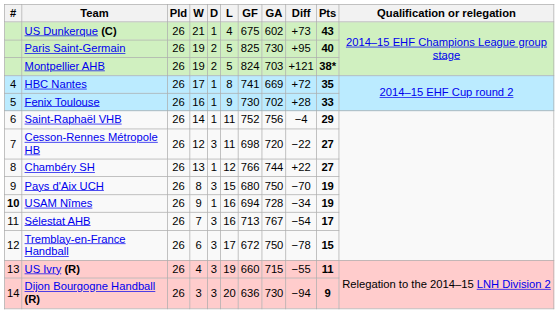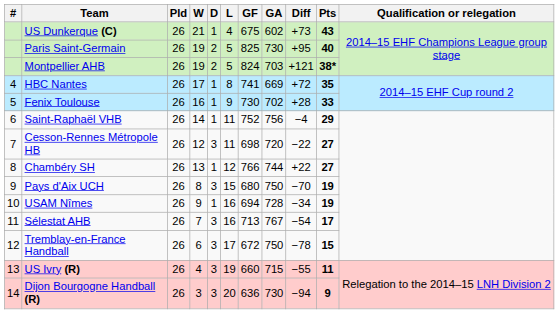USAM Nîmes | #: bold -> normal
